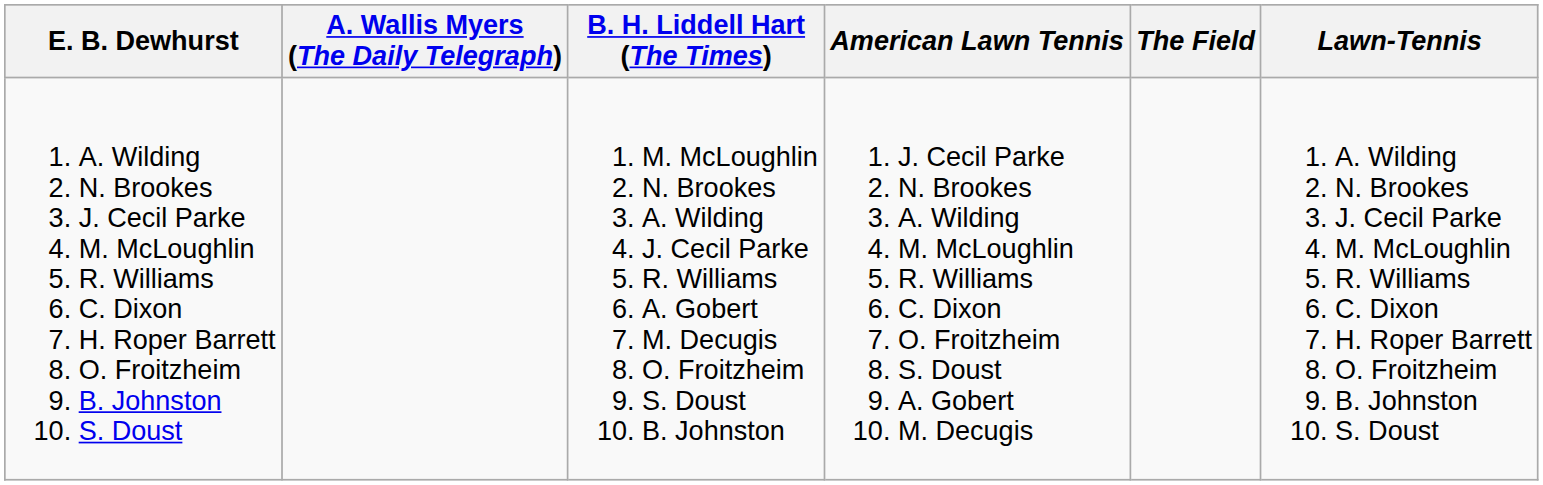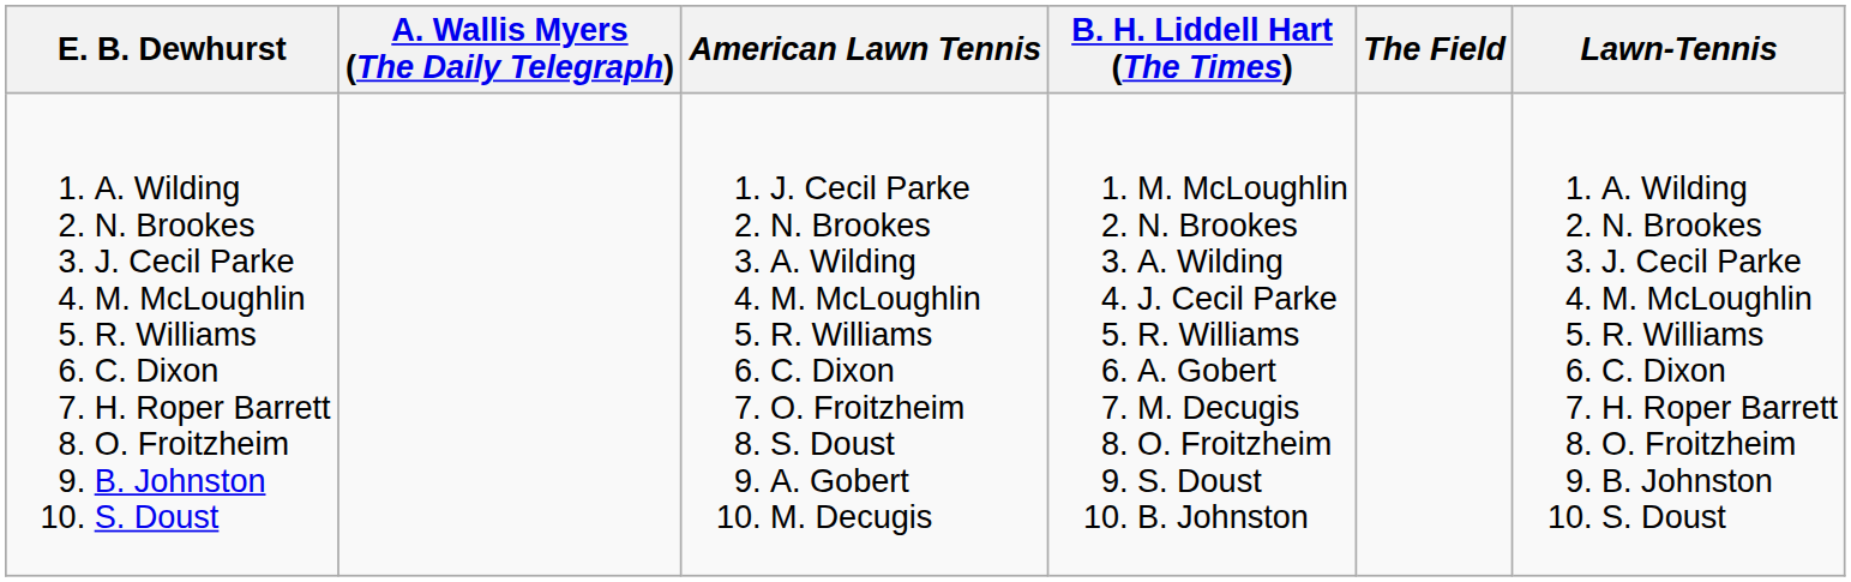columns swapped: American Lawn Tennis <-> B. H. Liddell Hart (The Times)
